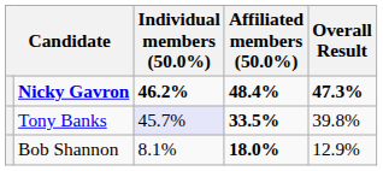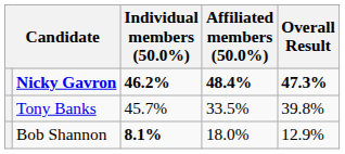Tony Banks | Individual members (50.0%): lavender background -> no background
Tony Banks | Affiliated members (50.0%): bold -> normal
Bob Shannon | Individual members (50.0%): normal -> bold
Bob Shannon | Affiliated members (50.0%): bold -> normal
